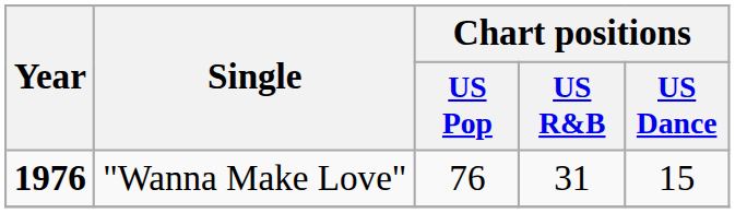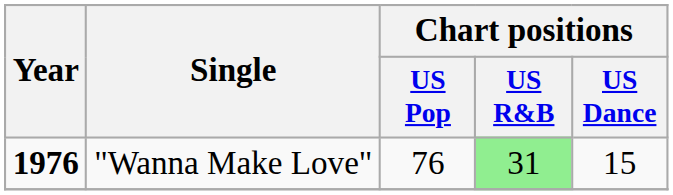"Wanna Make Love" | Chart positions / US R&B: no background -> lightgreen background
